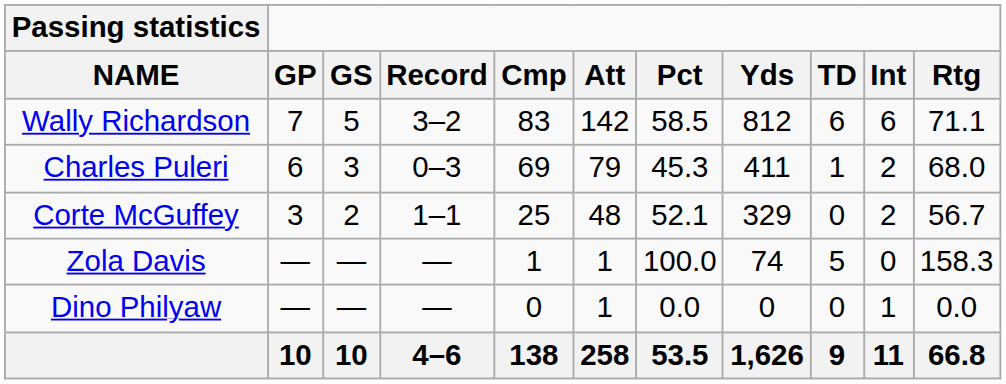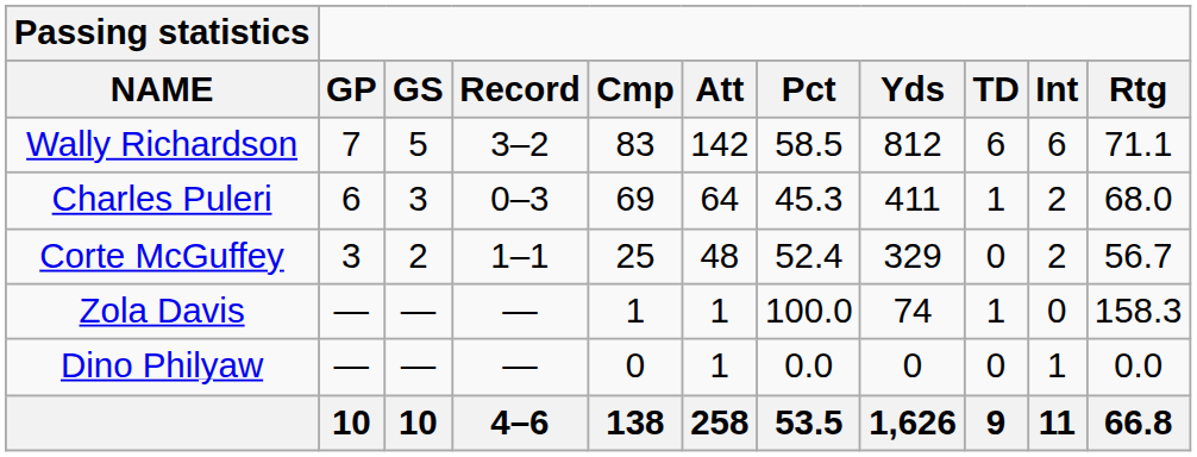Charles Puleri | Att: 79 -> 64
Corte McGuffey | Pct: 52.1 -> 52.4
Zola Davis | TD: 5 -> 1
